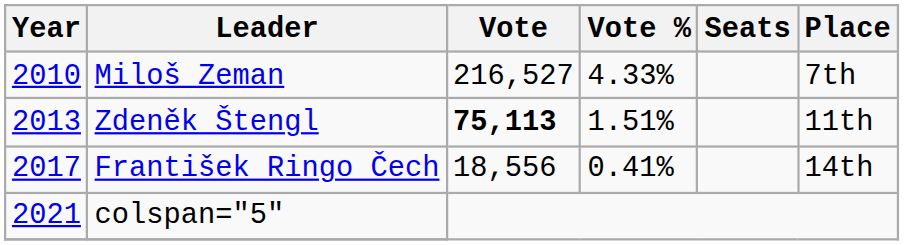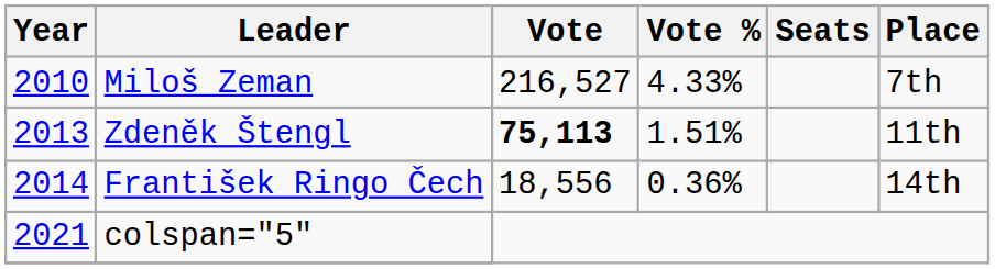František Ringo Čech | Year: 2017 -> 2014
František Ringo Čech | Vote %: 0.41% -> 0.36%
